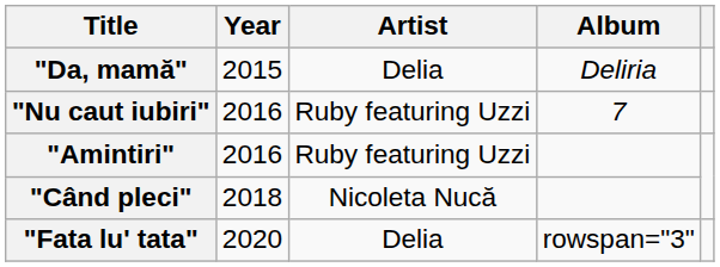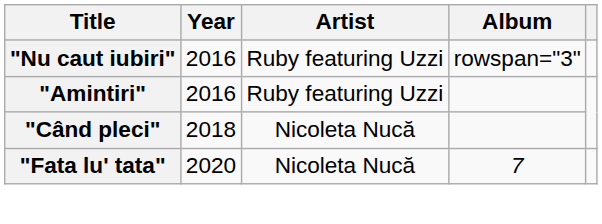- row: "Da, mamă" | 2015 | Delia | Deliria
"Nu caut iubiri" | Album: 7 -> rowspan="3"
"Fata lu' tata" | Artist: Delia -> Nicoleta Nucă
"Fata lu' tata" | Album: rowspan="3" -> 7
